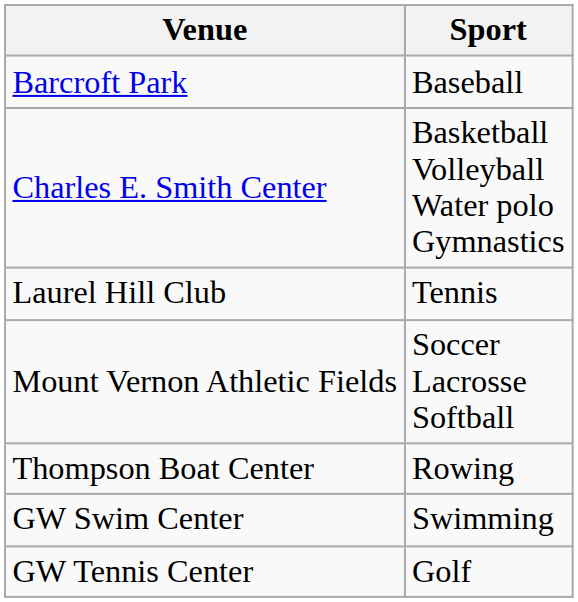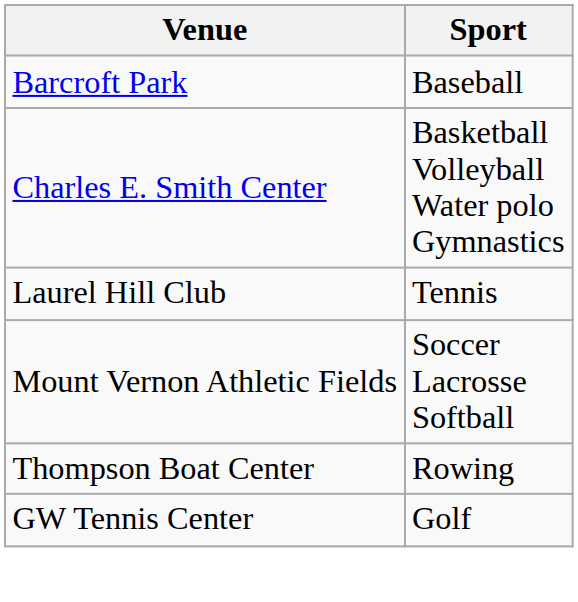- row: GW Swim Center | Swimming
